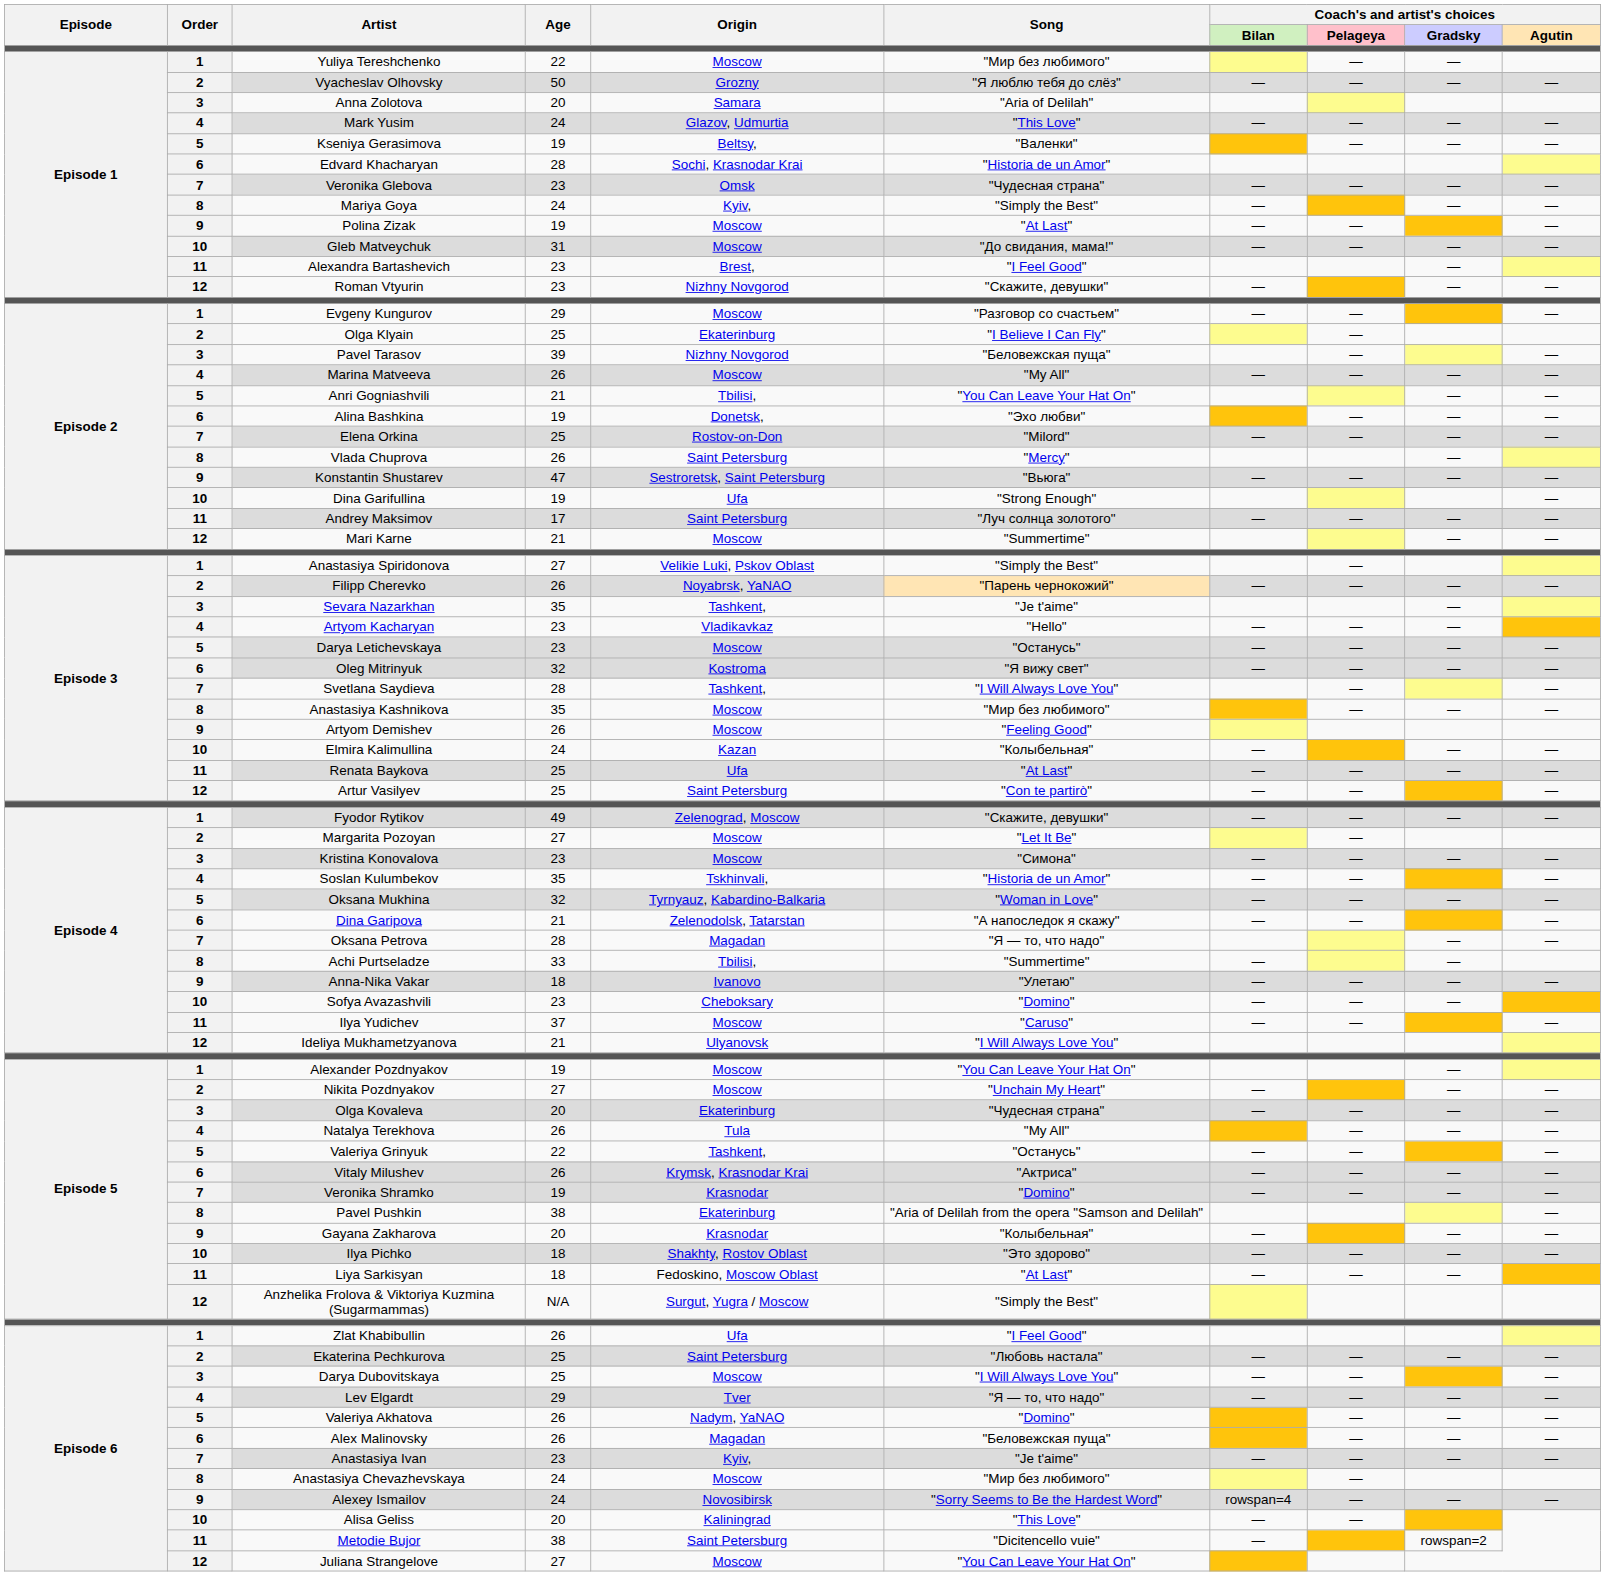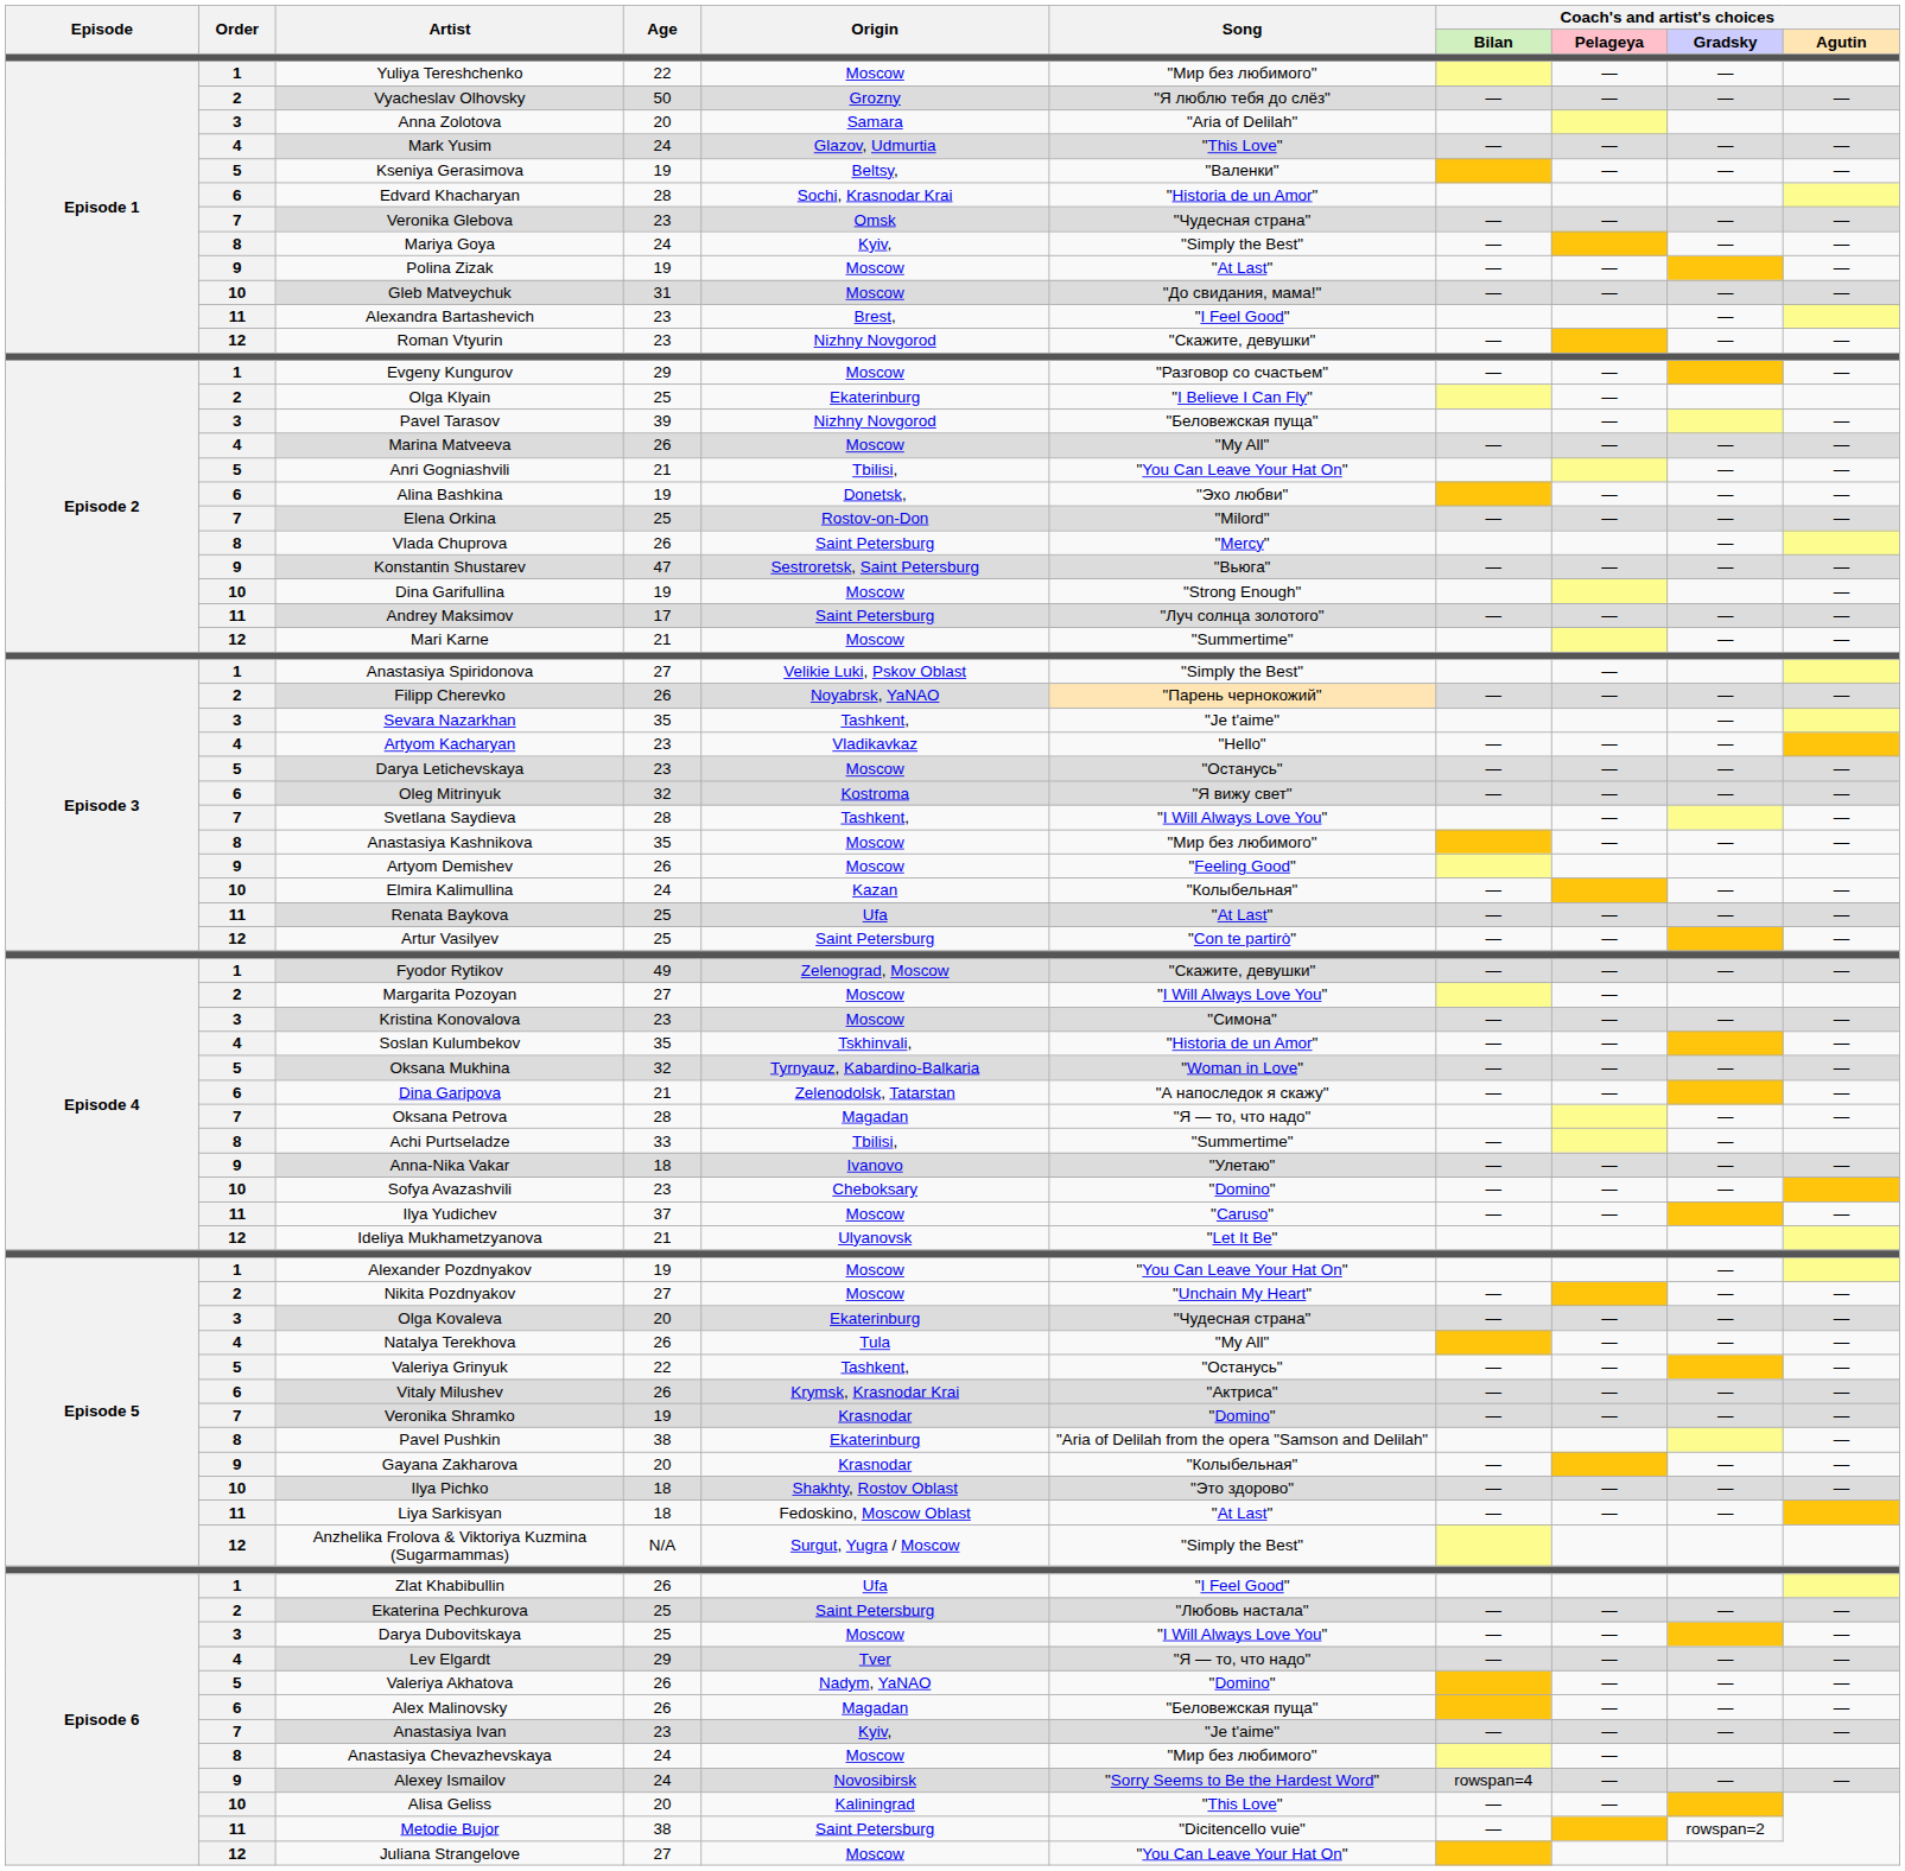Dina Garifullina | Origin: Ufa -> Moscow
Margarita Pozoyan | Song: "Let It Be" -> "I Will Always Love You"
Ideliya Mukhametzyanova | Song: "I Will Always Love You" -> "Let It Be"
